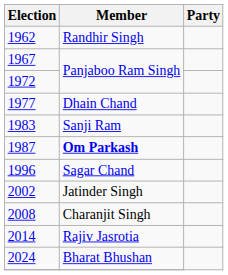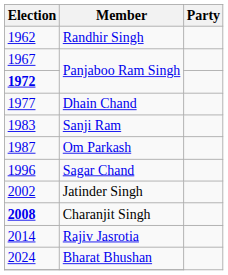1972 / Panjaboo Ram Singh | Election: normal -> bold
Om Parkash | Member: bold -> normal
Charanjit Singh | Election: normal -> bold
